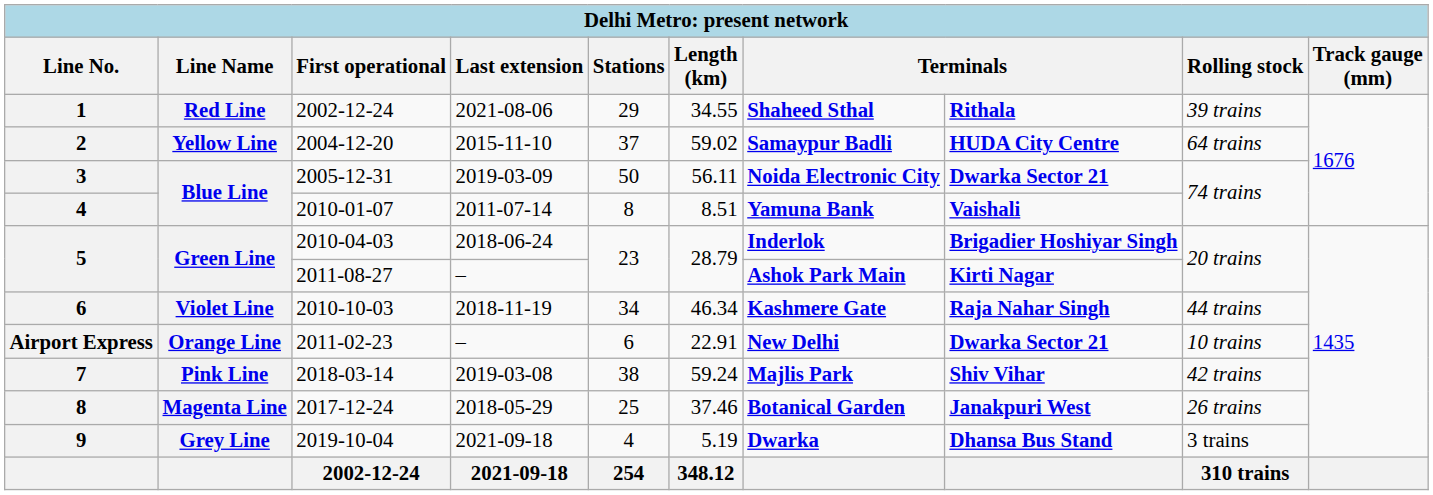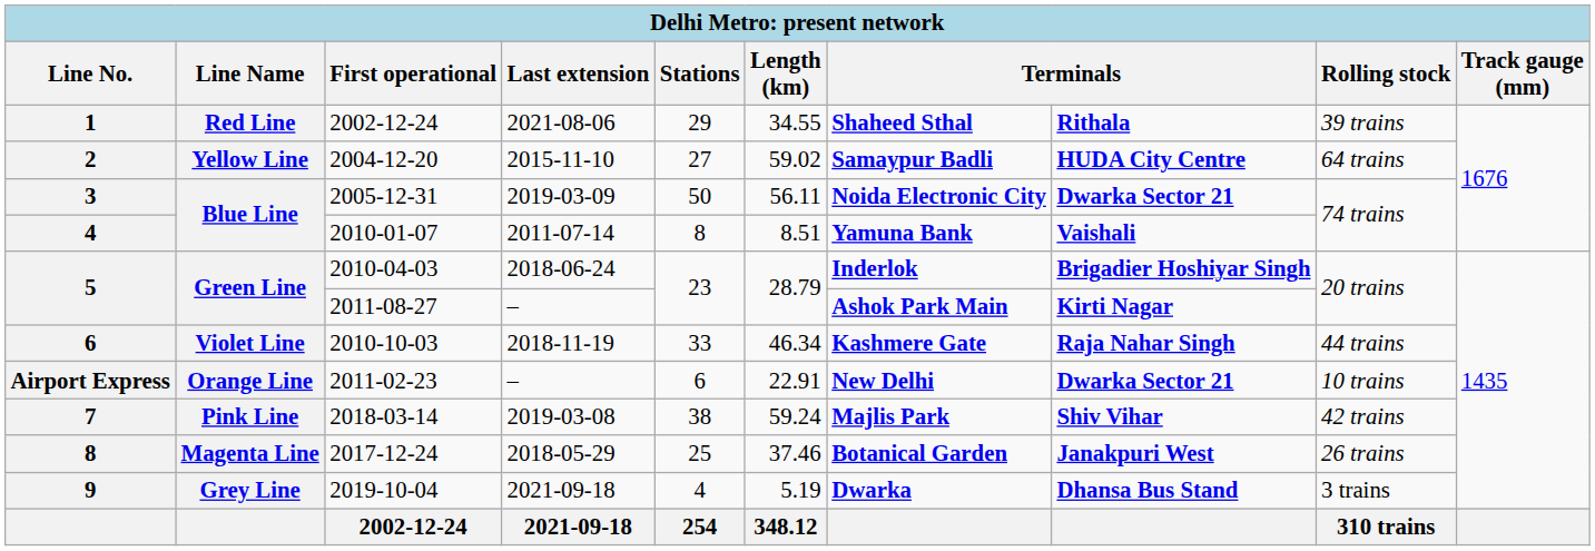2004-12-20 | Stations: 37 -> 27
2010-10-03 | Stations: 34 -> 33
